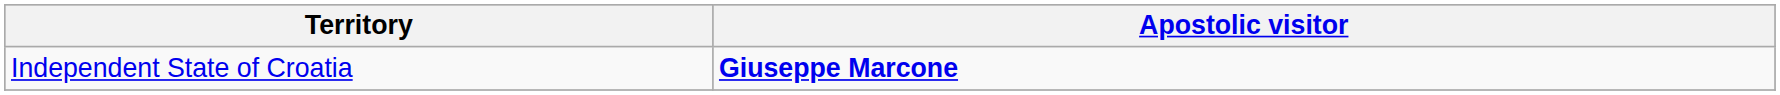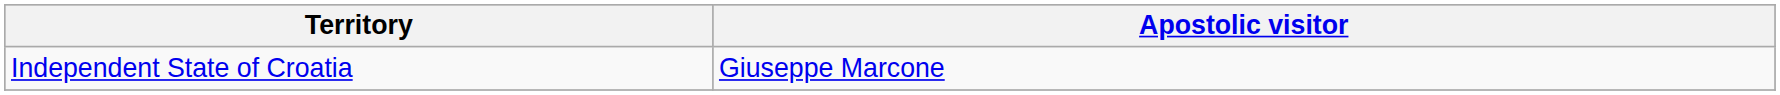Independent State of Croatia | Apostolic visitor: bold -> normal
